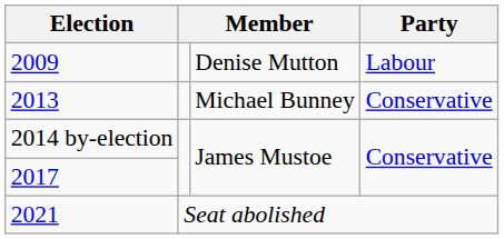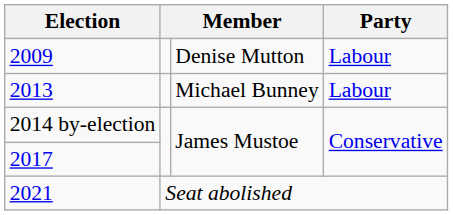2013 | Party: Conservative -> Labour
